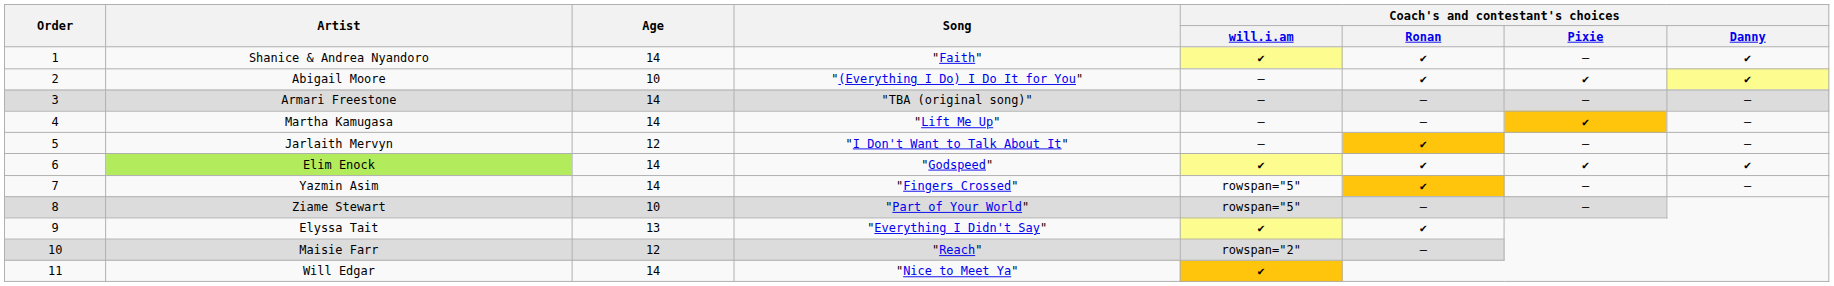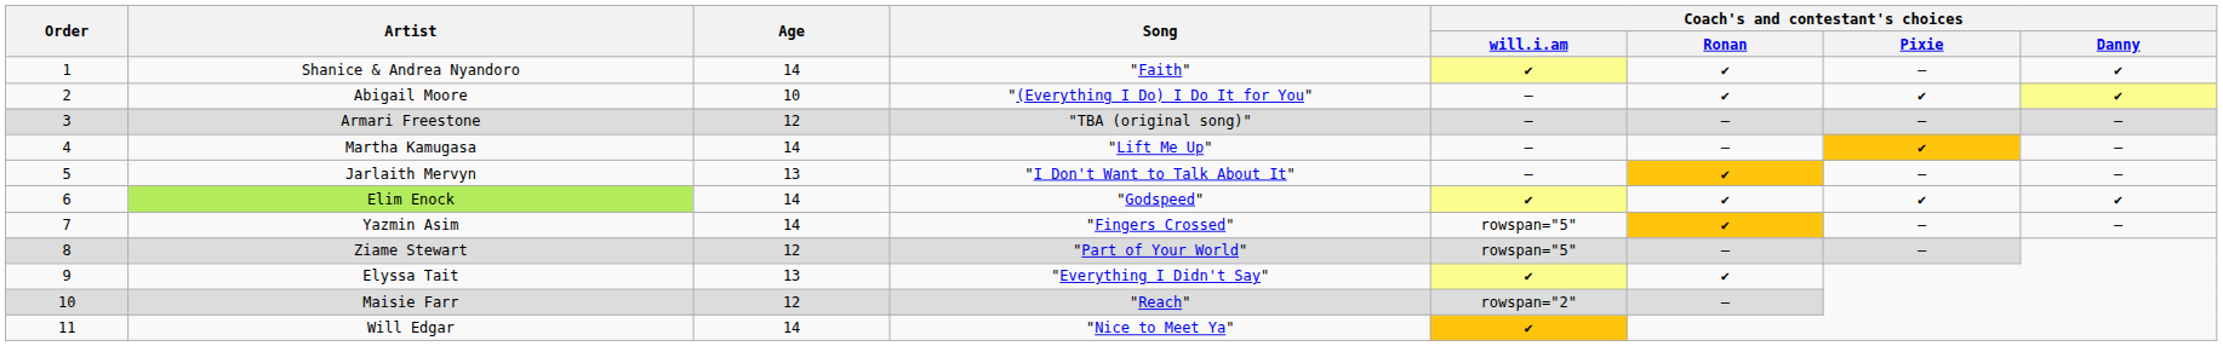Armari Freestone | Age: 14 -> 12
Jarlaith Mervyn | Age: 12 -> 13
Ziame Stewart | Age: 10 -> 12
